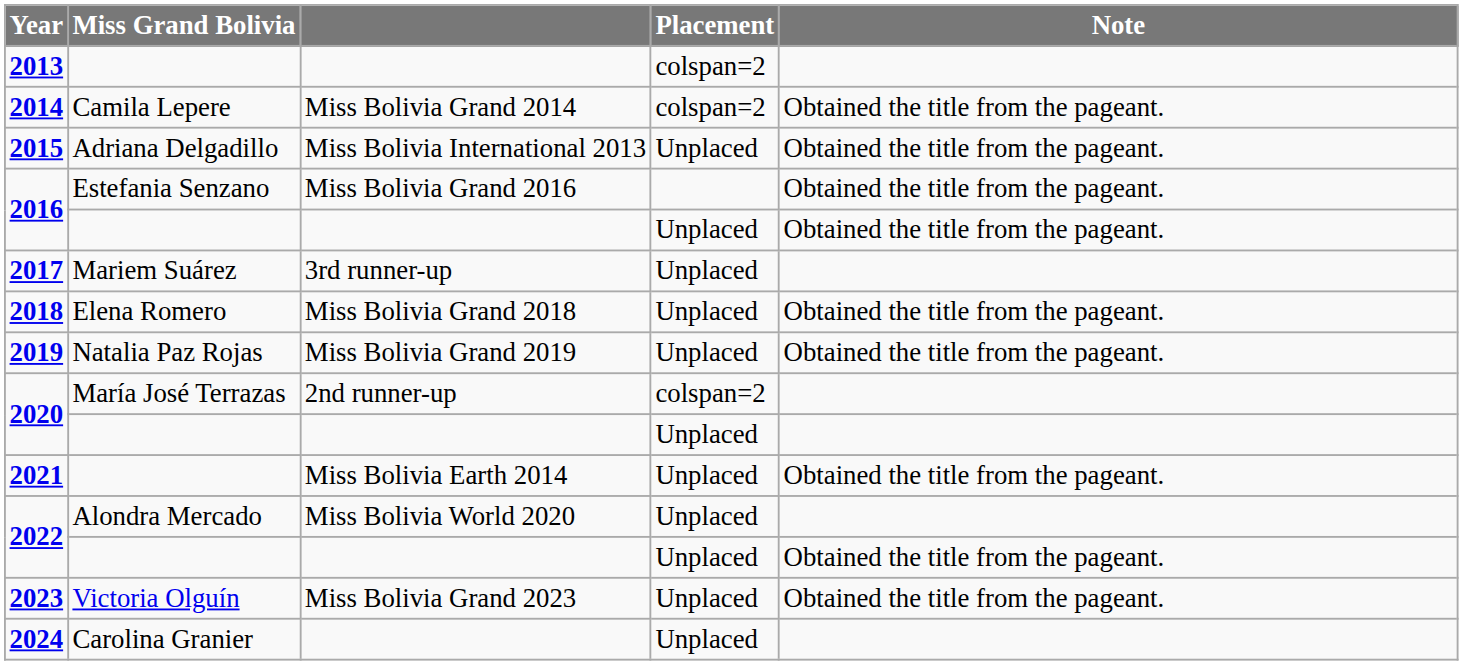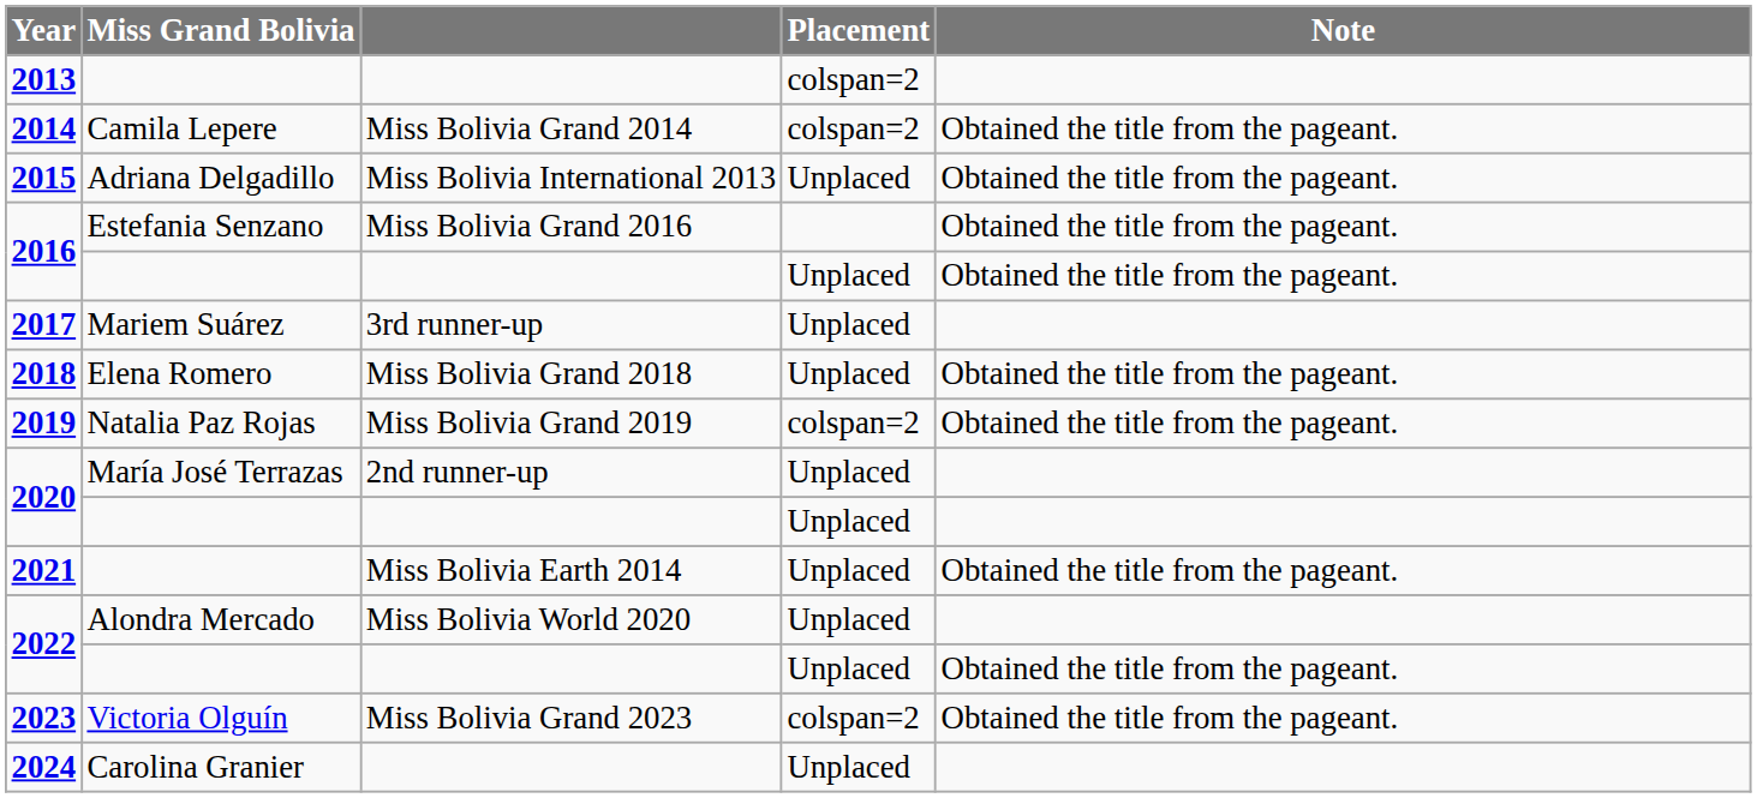2019 | Placement: Unplaced -> colspan=2
2020 / María José Terrazas | Placement: colspan=2 -> Unplaced
2023 | Placement: Unplaced -> colspan=2
